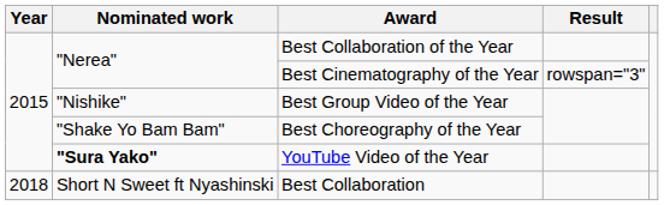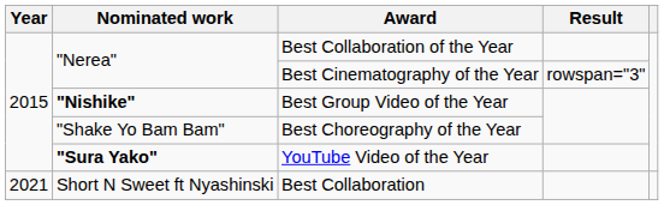Best Group Video of the Year | Nominated work: normal -> bold
Best Collaboration | Year: 2018 -> 2021
